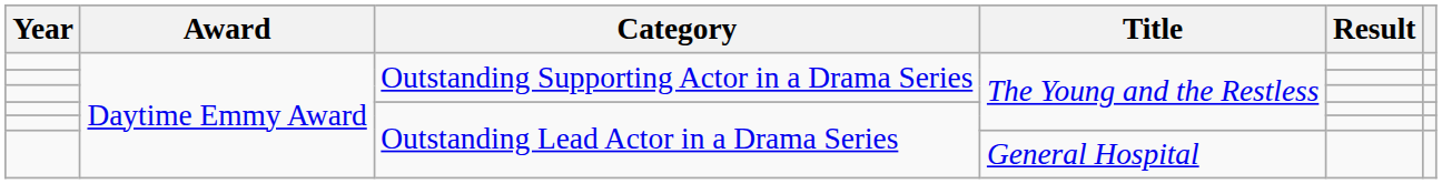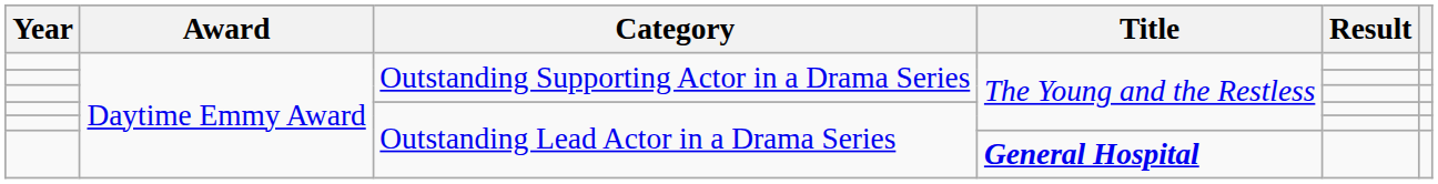Outstanding Lead Actor in a Drama Series / General Hospital | Title: normal -> bold
